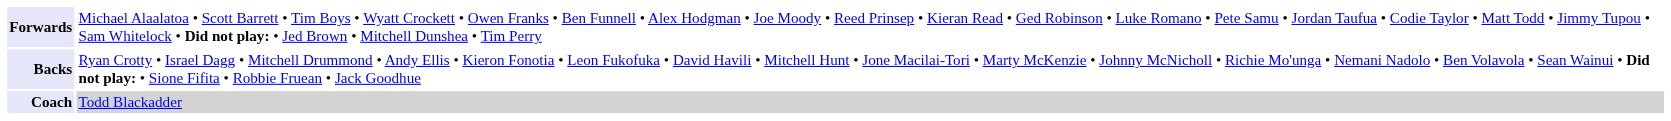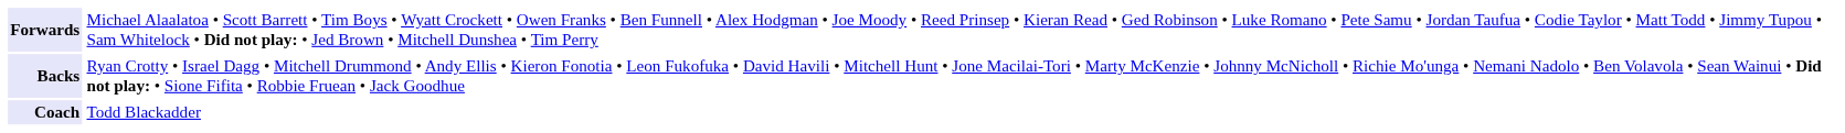Coach | column 2: lightgrey background -> no background
